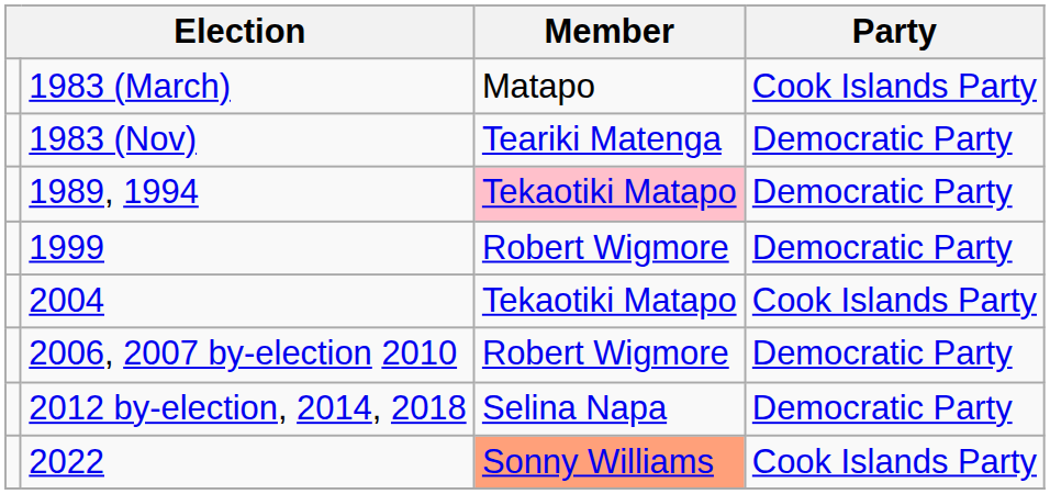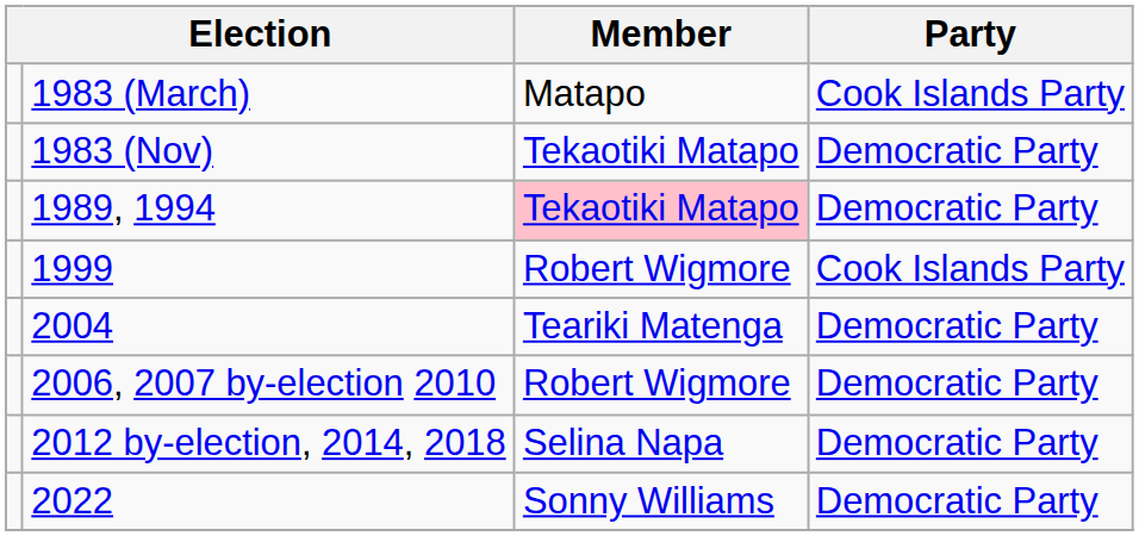1983 (Nov) | Member: Teariki Matenga -> Tekaotiki Matapo
1999 | Party: Democratic Party -> Cook Islands Party
2004 | Member: Tekaotiki Matapo -> Teariki Matenga
2004 | Party: Cook Islands Party -> Democratic Party
2022 | Member: lightsalmon background -> no background
2022 | Party: Cook Islands Party -> Democratic Party
